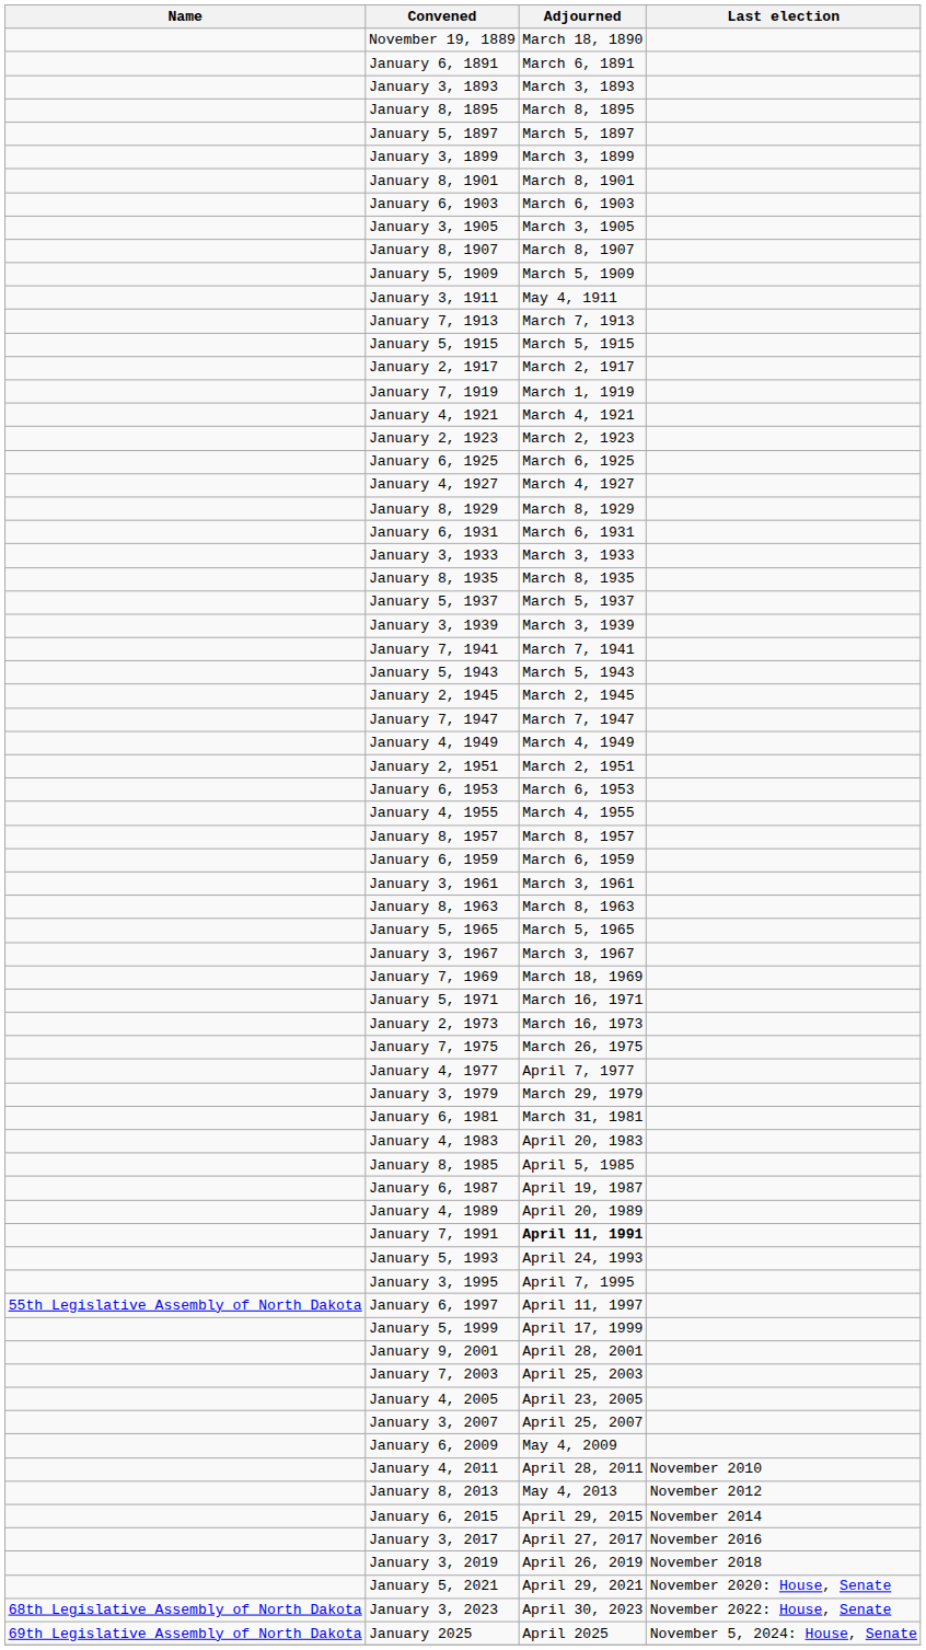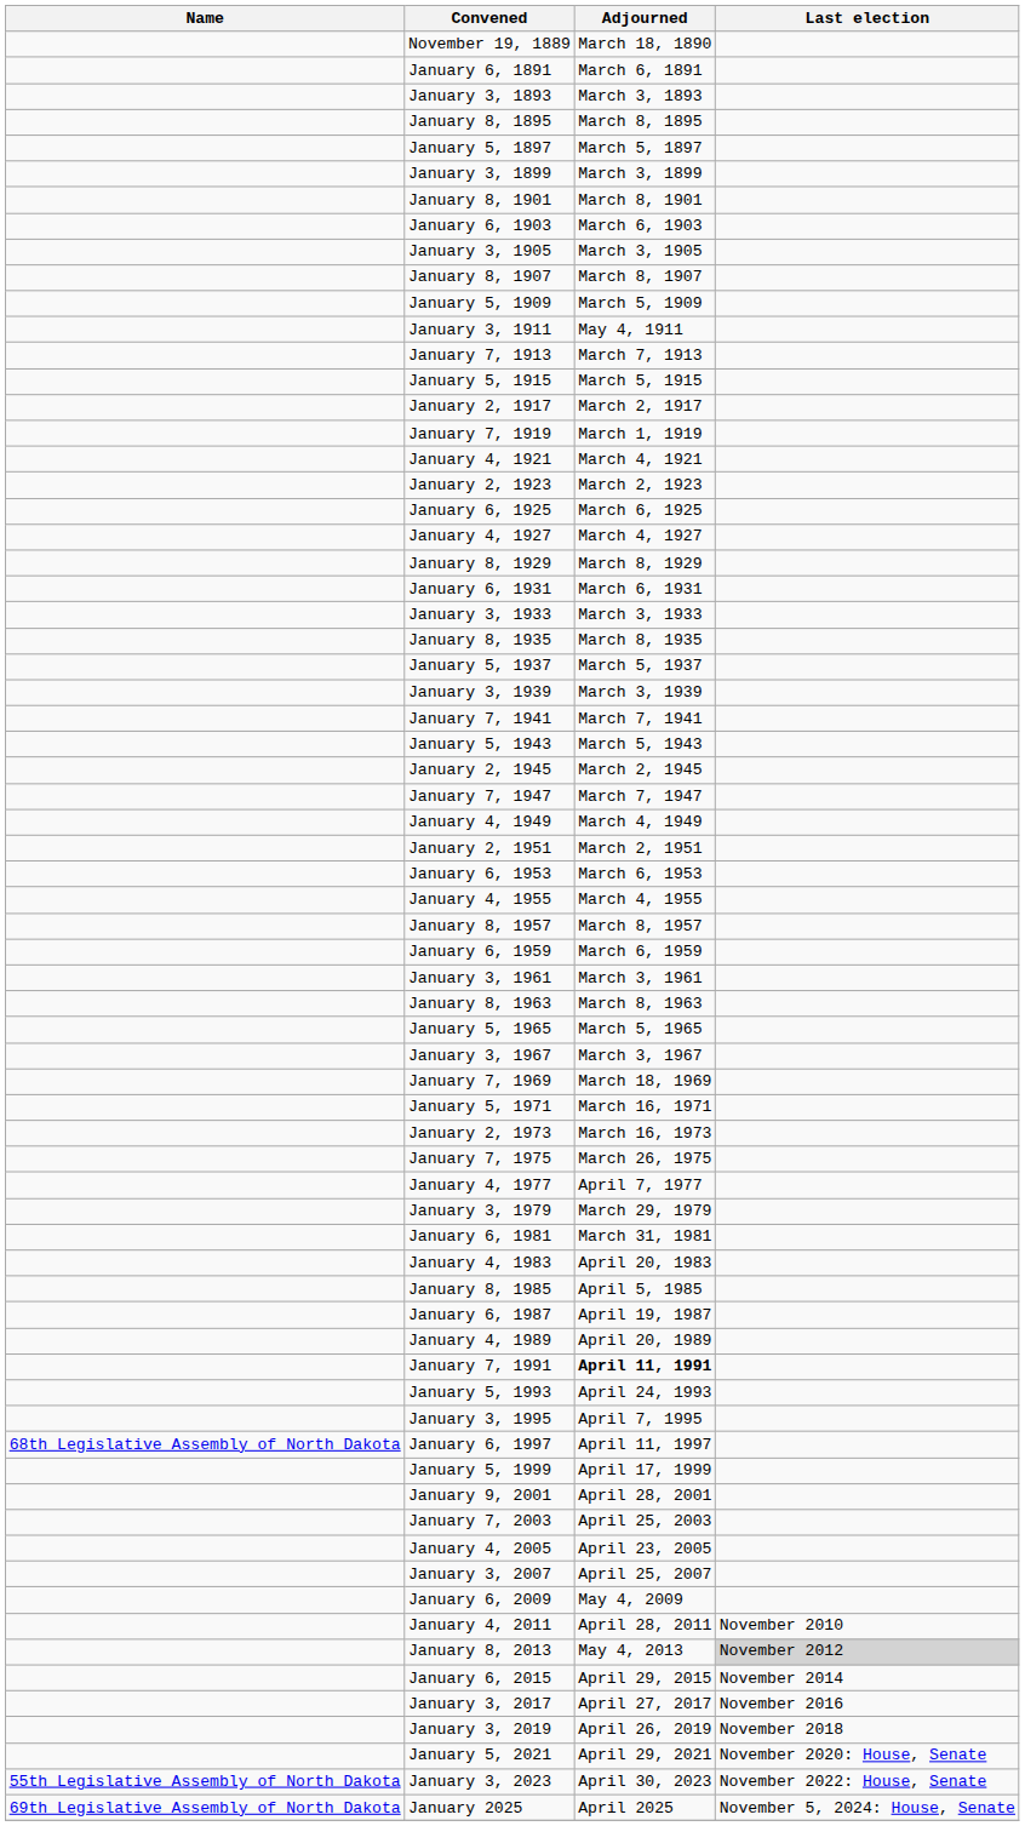January 6, 1997 | Name: 55th Legislative Assembly of North Dakota -> 68th Legislative Assembly of North Dakota
January 8, 2013 | Last election: no background -> lightgrey background
January 3, 2023 | Name: 68th Legislative Assembly of North Dakota -> 55th Legislative Assembly of North Dakota
